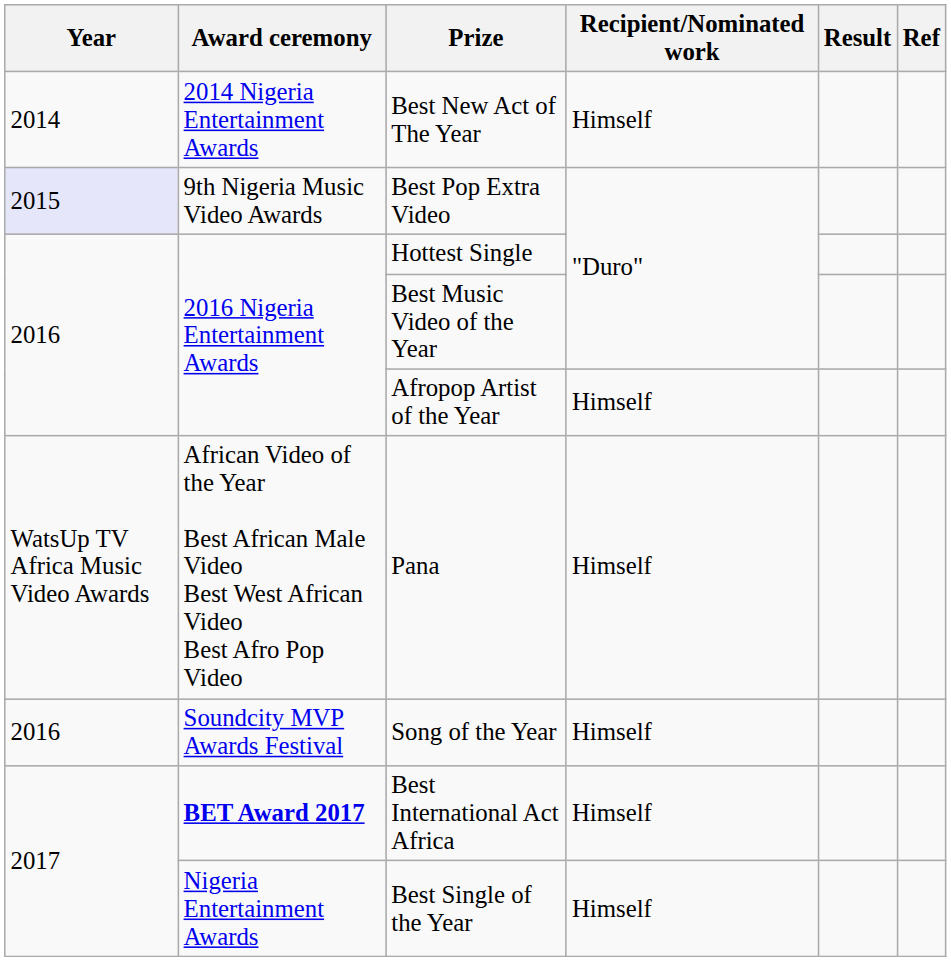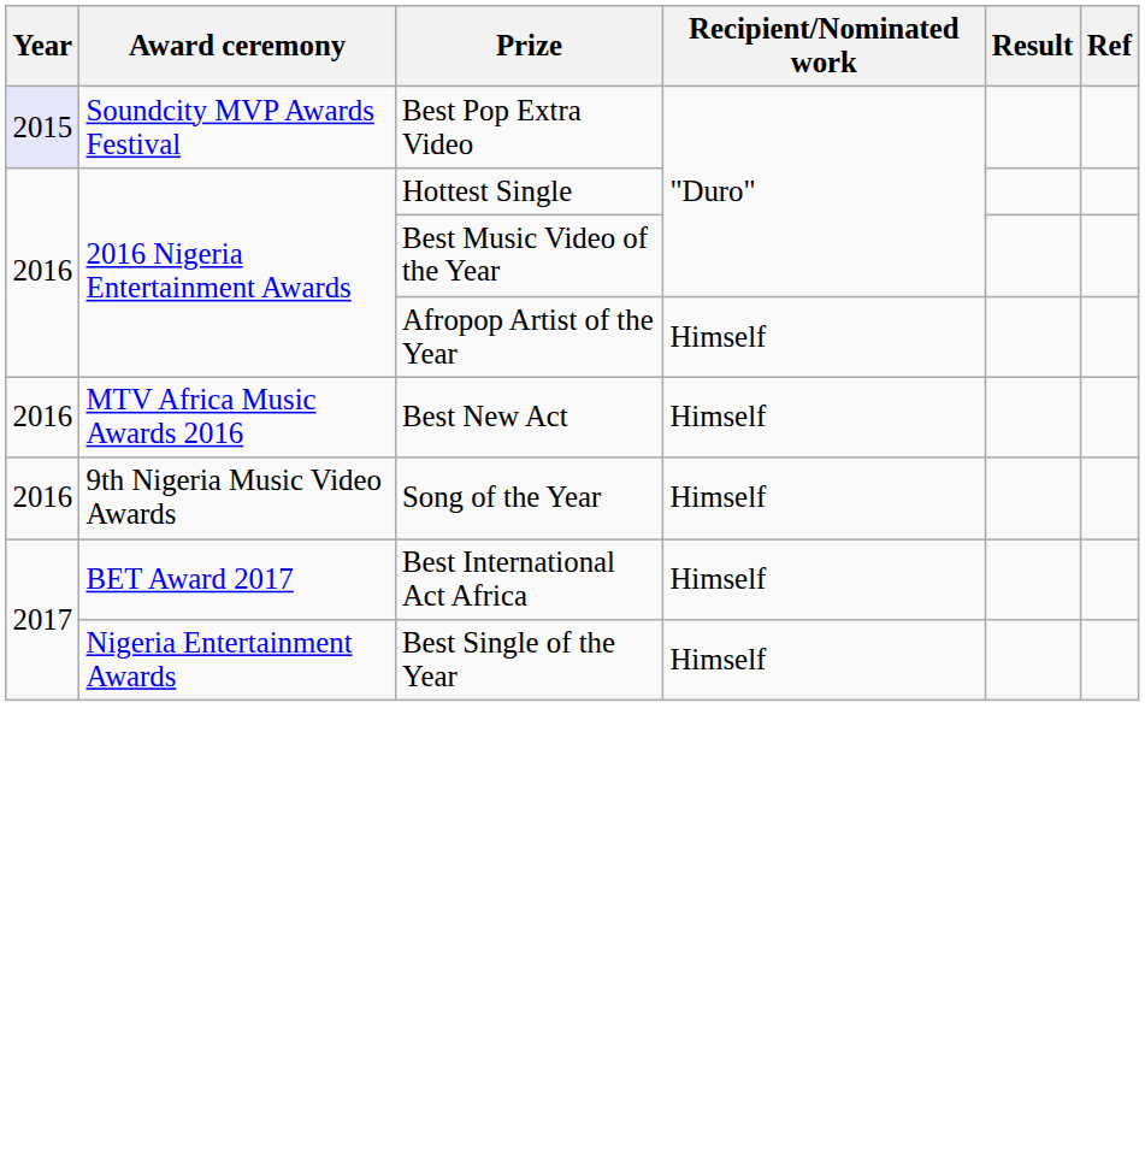- row: 2014 | 2014 Nigeria Entertainment Awards | Best New Act of The Year | Himself
Best Pop Extra Video | Award ceremony: 9th Nigeria Music Video Awards -> Soundcity MVP Awards Festival
+ row: 2016 | MTV Africa Music Awards 2016 | Best New Act | Himself
- row: WatsUp TV Africa Music Video Awards | African Video of the Year Best African Male Video Best West African Video Best Afro Pop Video | Pana | Himself
Song of the Year | Award ceremony: Soundcity MVP Awards Festival -> 9th Nigeria Music Video Awards
Best International Act Africa | Award ceremony: bold -> normal
